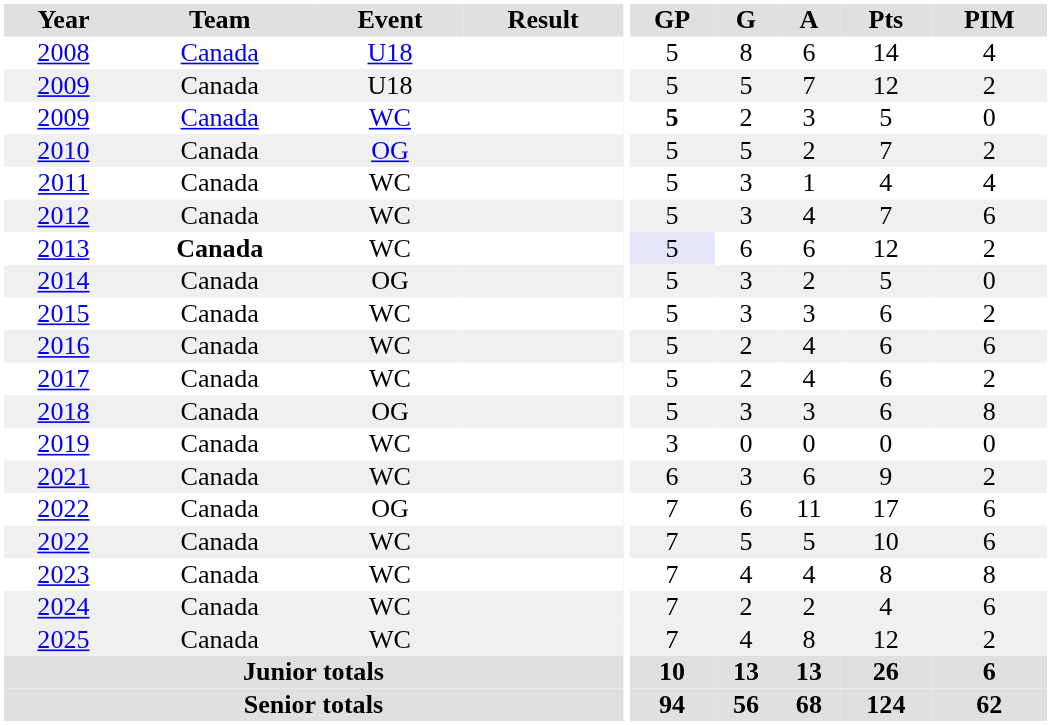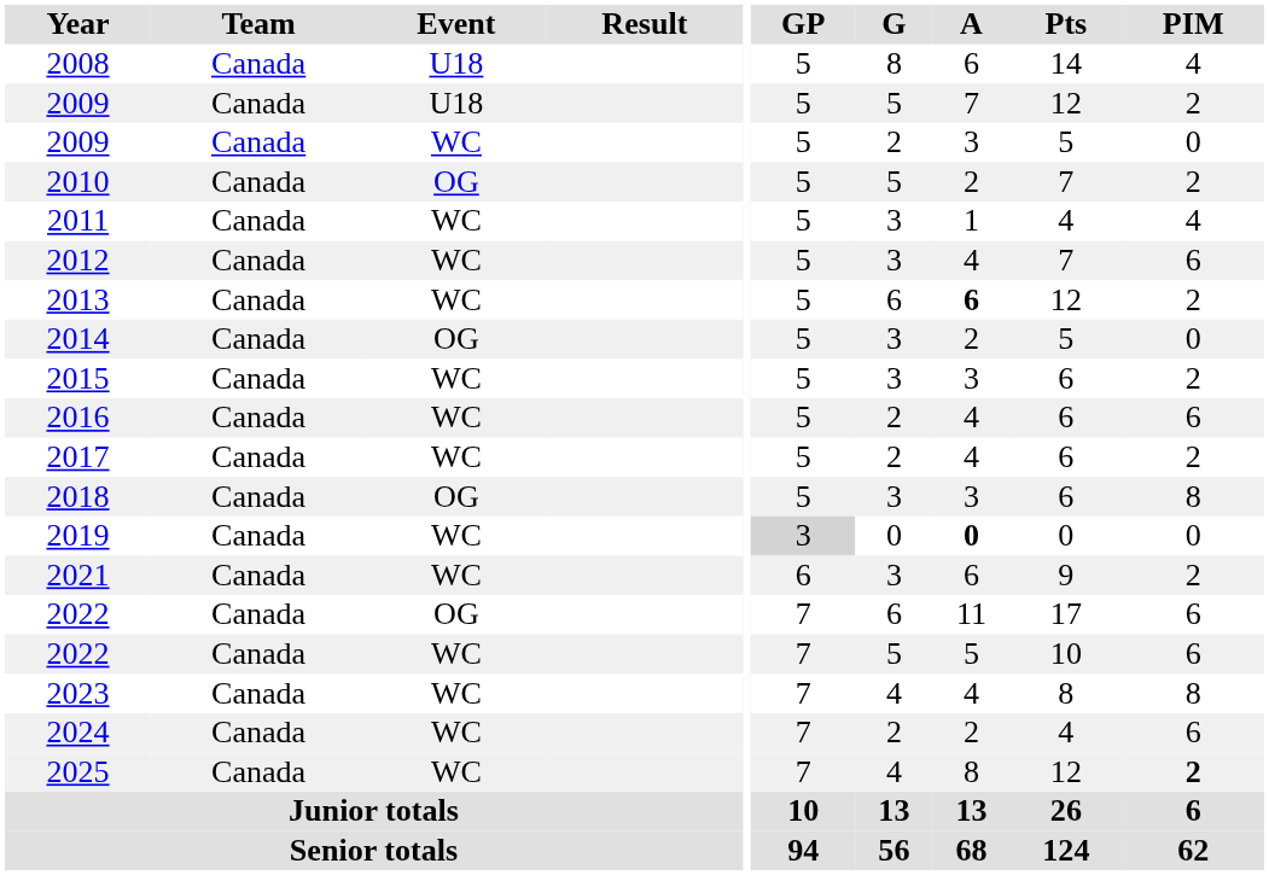2009 / WC | GP: bold -> normal
2013 | Team: bold -> normal
2013 | GP: lavender background -> no background
2013 | A: normal -> bold
2019 | GP: no background -> lightgrey background
2019 | A: normal -> bold
2025 | PIM: normal -> bold
